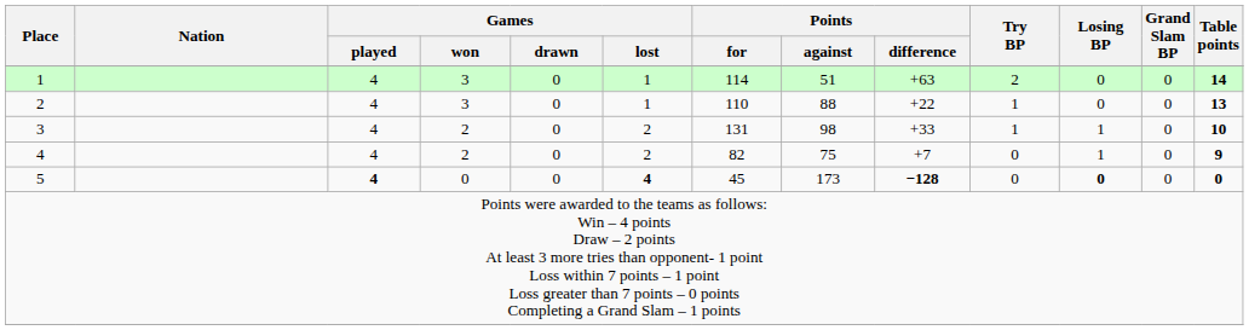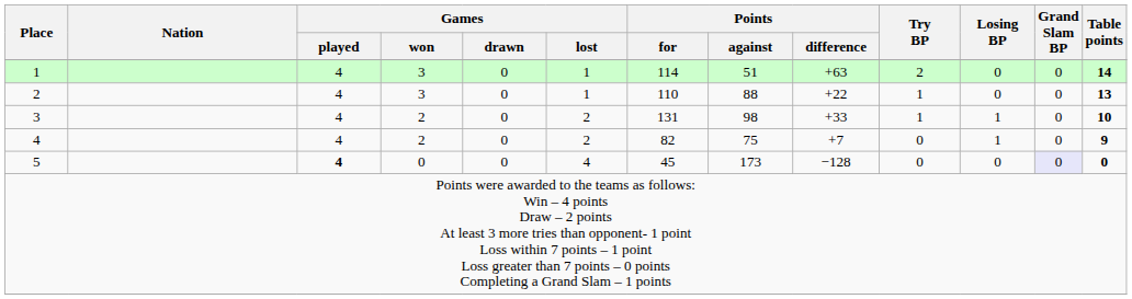5 | Games / lost: bold -> normal
5 | Points / difference: bold -> normal
5 | Losing BP: bold -> normal
5 | Grand Slam BP: no background -> lavender background
